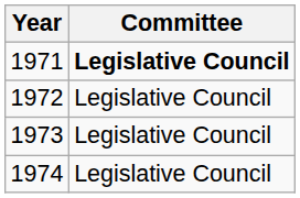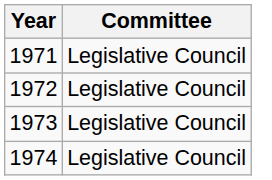1971 | Committee: bold -> normal
